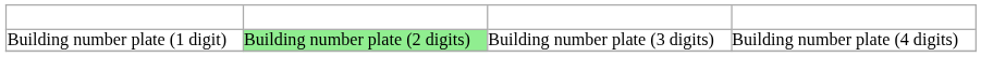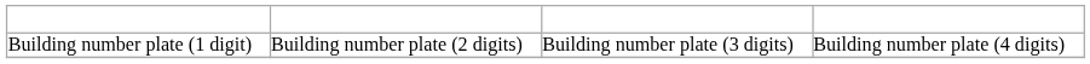Building number plate (1 digit) | column 2: lightgreen background -> no background
